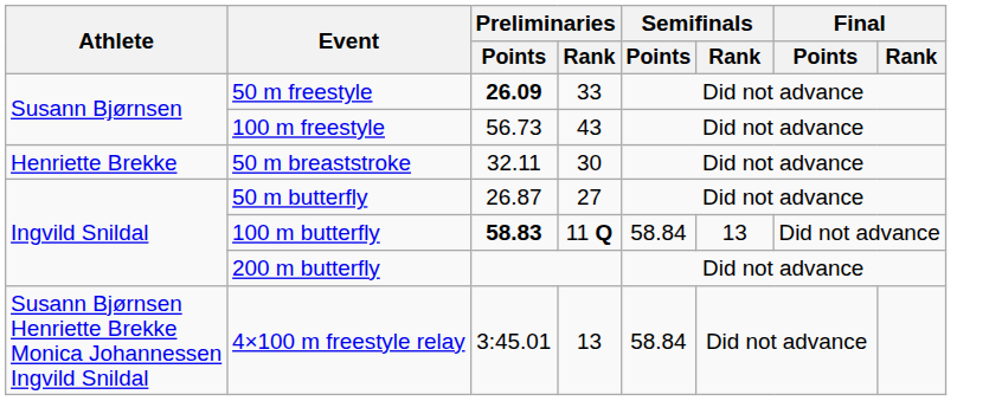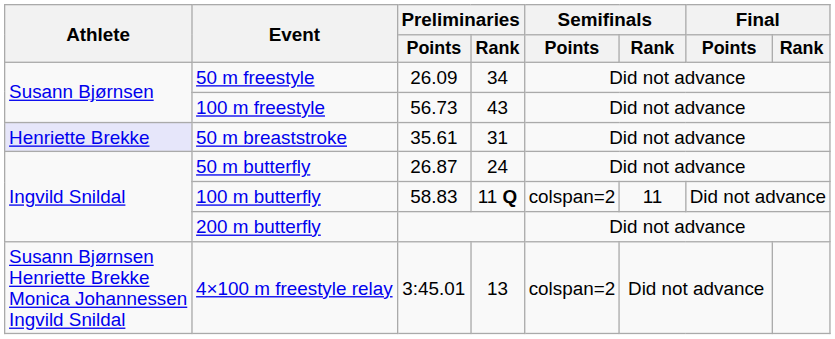50 m freestyle | Preliminaries / Points: bold -> normal
50 m freestyle | Preliminaries / Rank: 33 -> 34
50 m breaststroke | Athlete: no background -> lavender background
50 m breaststroke | Preliminaries / Points: 32.11 -> 35.61
50 m breaststroke | Preliminaries / Rank: 30 -> 31
50 m butterfly | Preliminaries / Rank: 27 -> 24
100 m butterfly | Preliminaries / Points: bold -> normal
100 m butterfly | Semifinals / Points: 58.84 -> colspan=2
100 m butterfly | Semifinals / Rank: 13 -> 11
4×100 m freestyle relay | Semifinals / Points: 58.84 -> colspan=2
